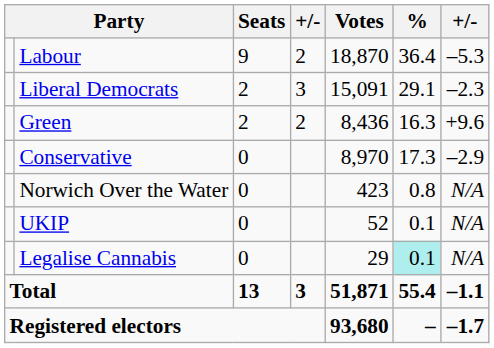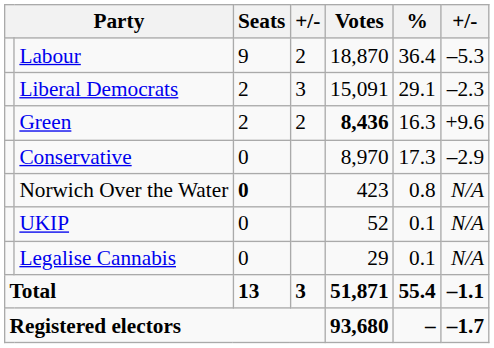Green | Votes: normal -> bold
Norwich Over the Water | Seats: normal -> bold
Legalise Cannabis | %: paleturquoise background -> no background
